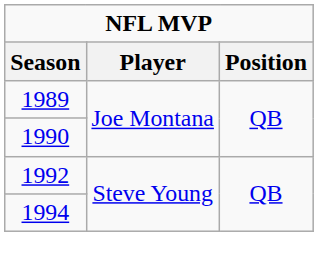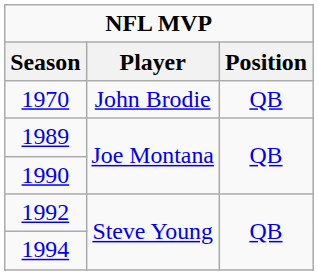+ row: 1970 | John Brodie | QB
